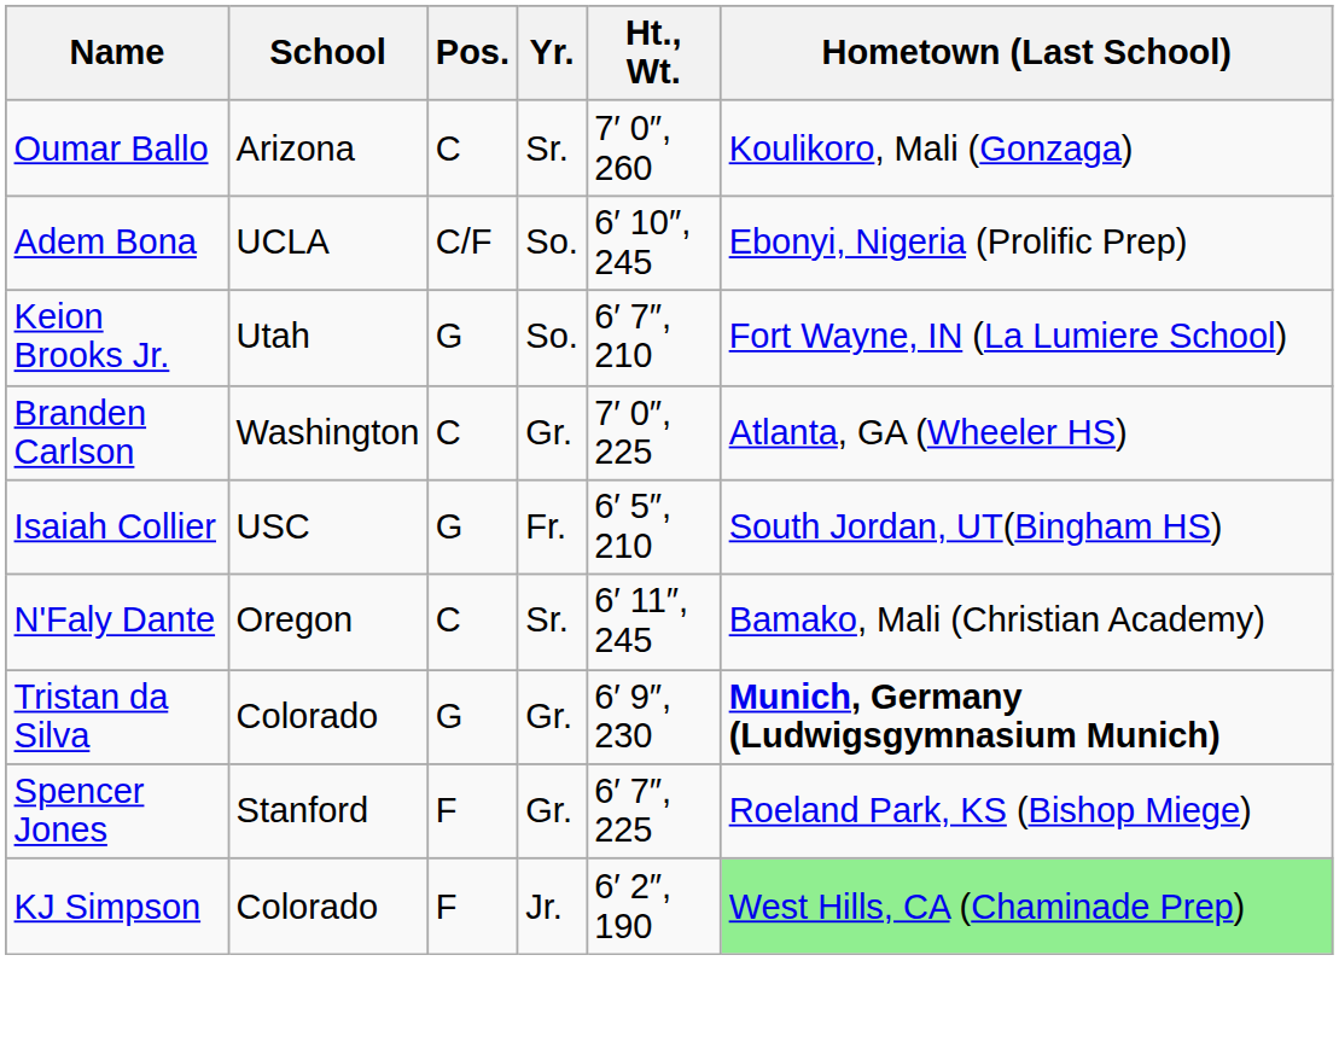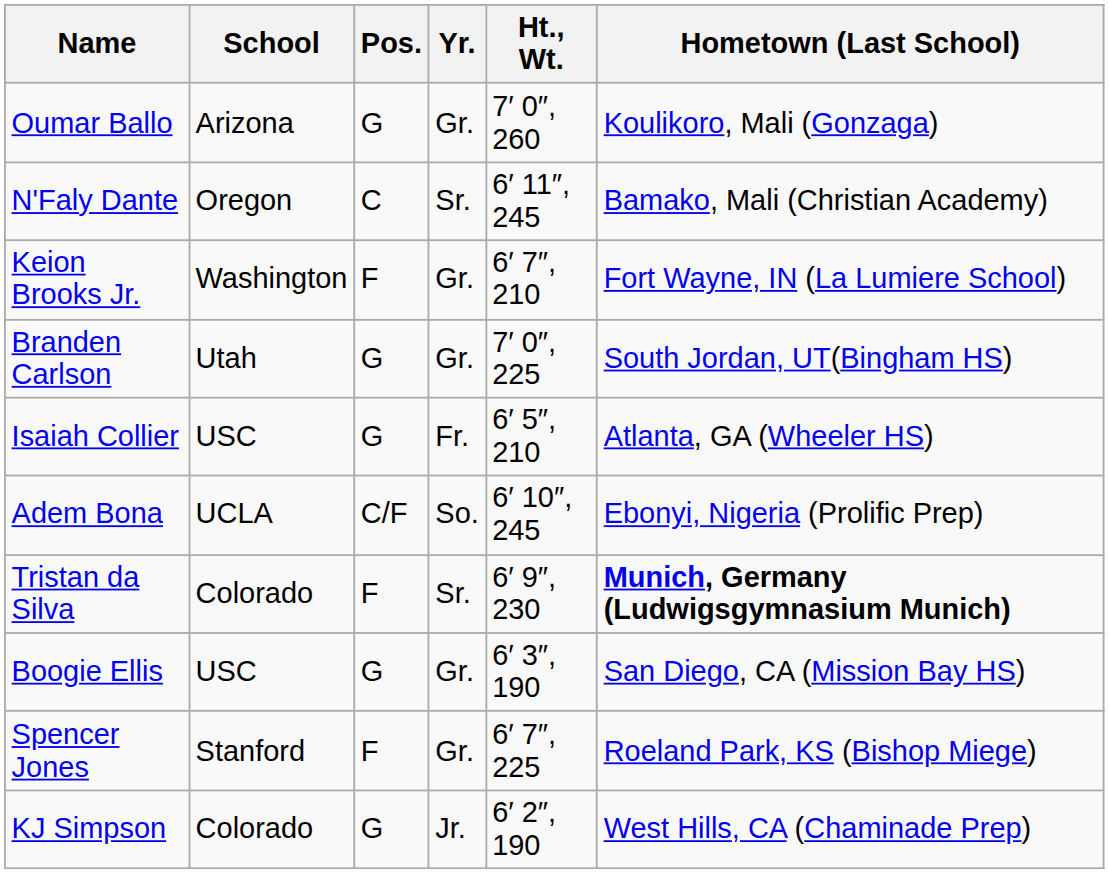Oumar Ballo | Pos.: C -> G
Oumar Ballo | Yr.: Sr. -> Gr.
rows swapped: Adem Bona <-> N'Faly Dante
Keion Brooks Jr. | School: Utah -> Washington
Keion Brooks Jr. | Pos.: G -> F
Keion Brooks Jr. | Yr.: So. -> Gr.
Branden Carlson | School: Washington -> Utah
Branden Carlson | Pos.: C -> G
Branden Carlson | Hometown (Last School): Atlanta, GA (Wheeler HS) -> South Jordan, UT(Bingham HS)
Isaiah Collier | Hometown (Last School): South Jordan, UT(Bingham HS) -> Atlanta, GA (Wheeler HS)
Tristan da Silva | Pos.: G -> F
Tristan da Silva | Yr.: Gr. -> Sr.
+ row: Boogie Ellis | USC | G | Gr. | 6′ 3″, 190 | San Diego, CA (Mission Bay HS)
KJ Simpson | Pos.: F -> G
KJ Simpson | Hometown (Last School): lightgreen background -> no background
